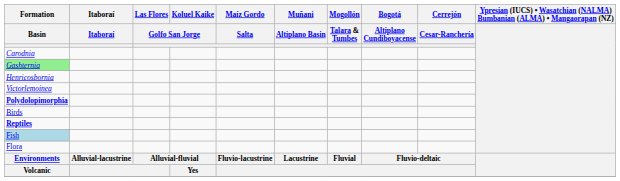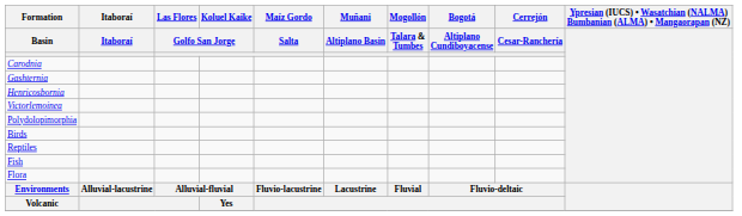Gashternia | Formation / Basin: lightgreen background -> no background
Polydolopimorphia | Formation / Basin: bold -> normal
Reptiles | Formation / Basin: bold -> normal
Fish | Formation / Basin: lightblue background -> no background
